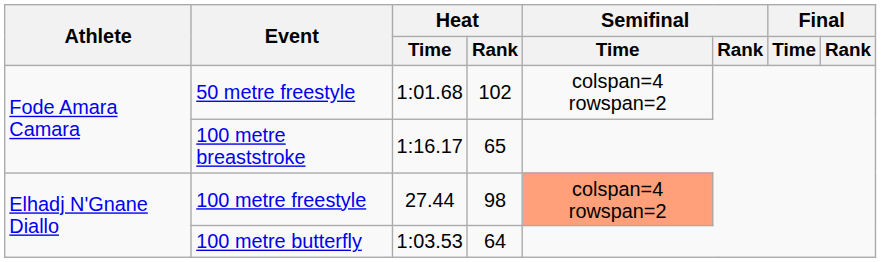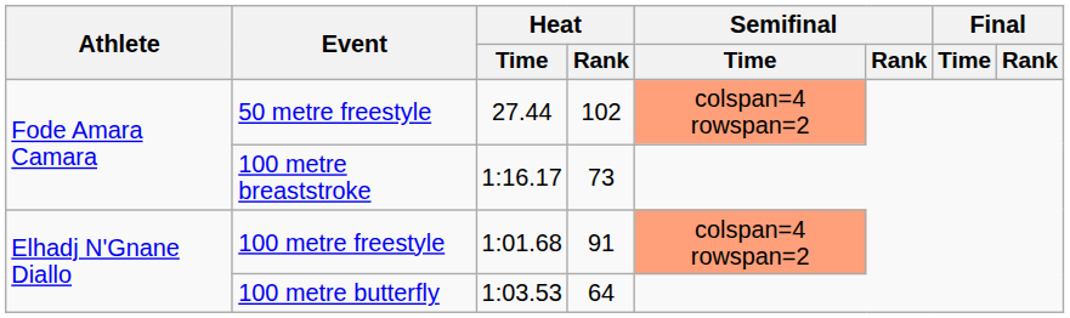50 metre freestyle | Heat / Time: 1:01.68 -> 27.44
50 metre freestyle | Semifinal / Time: no background -> lightsalmon background
100 metre breaststroke | Heat / Rank: 65 -> 73
100 metre freestyle | Heat / Time: 27.44 -> 1:01.68
100 metre freestyle | Heat / Rank: 98 -> 91
